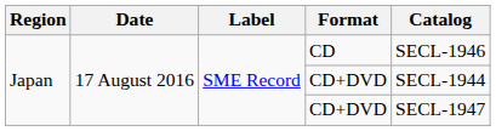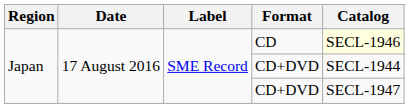CD | Catalog: no background -> lightyellow background
